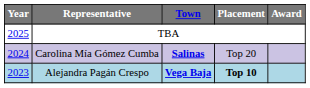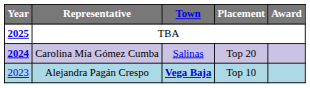TBA | Year: normal -> bold
Carolina Mía Gómez Cumba | Year: normal -> bold
Carolina Mía Gómez Cumba | Town: bold -> normal
Alejandra Pagán Crespo | Placement: bold -> normal
